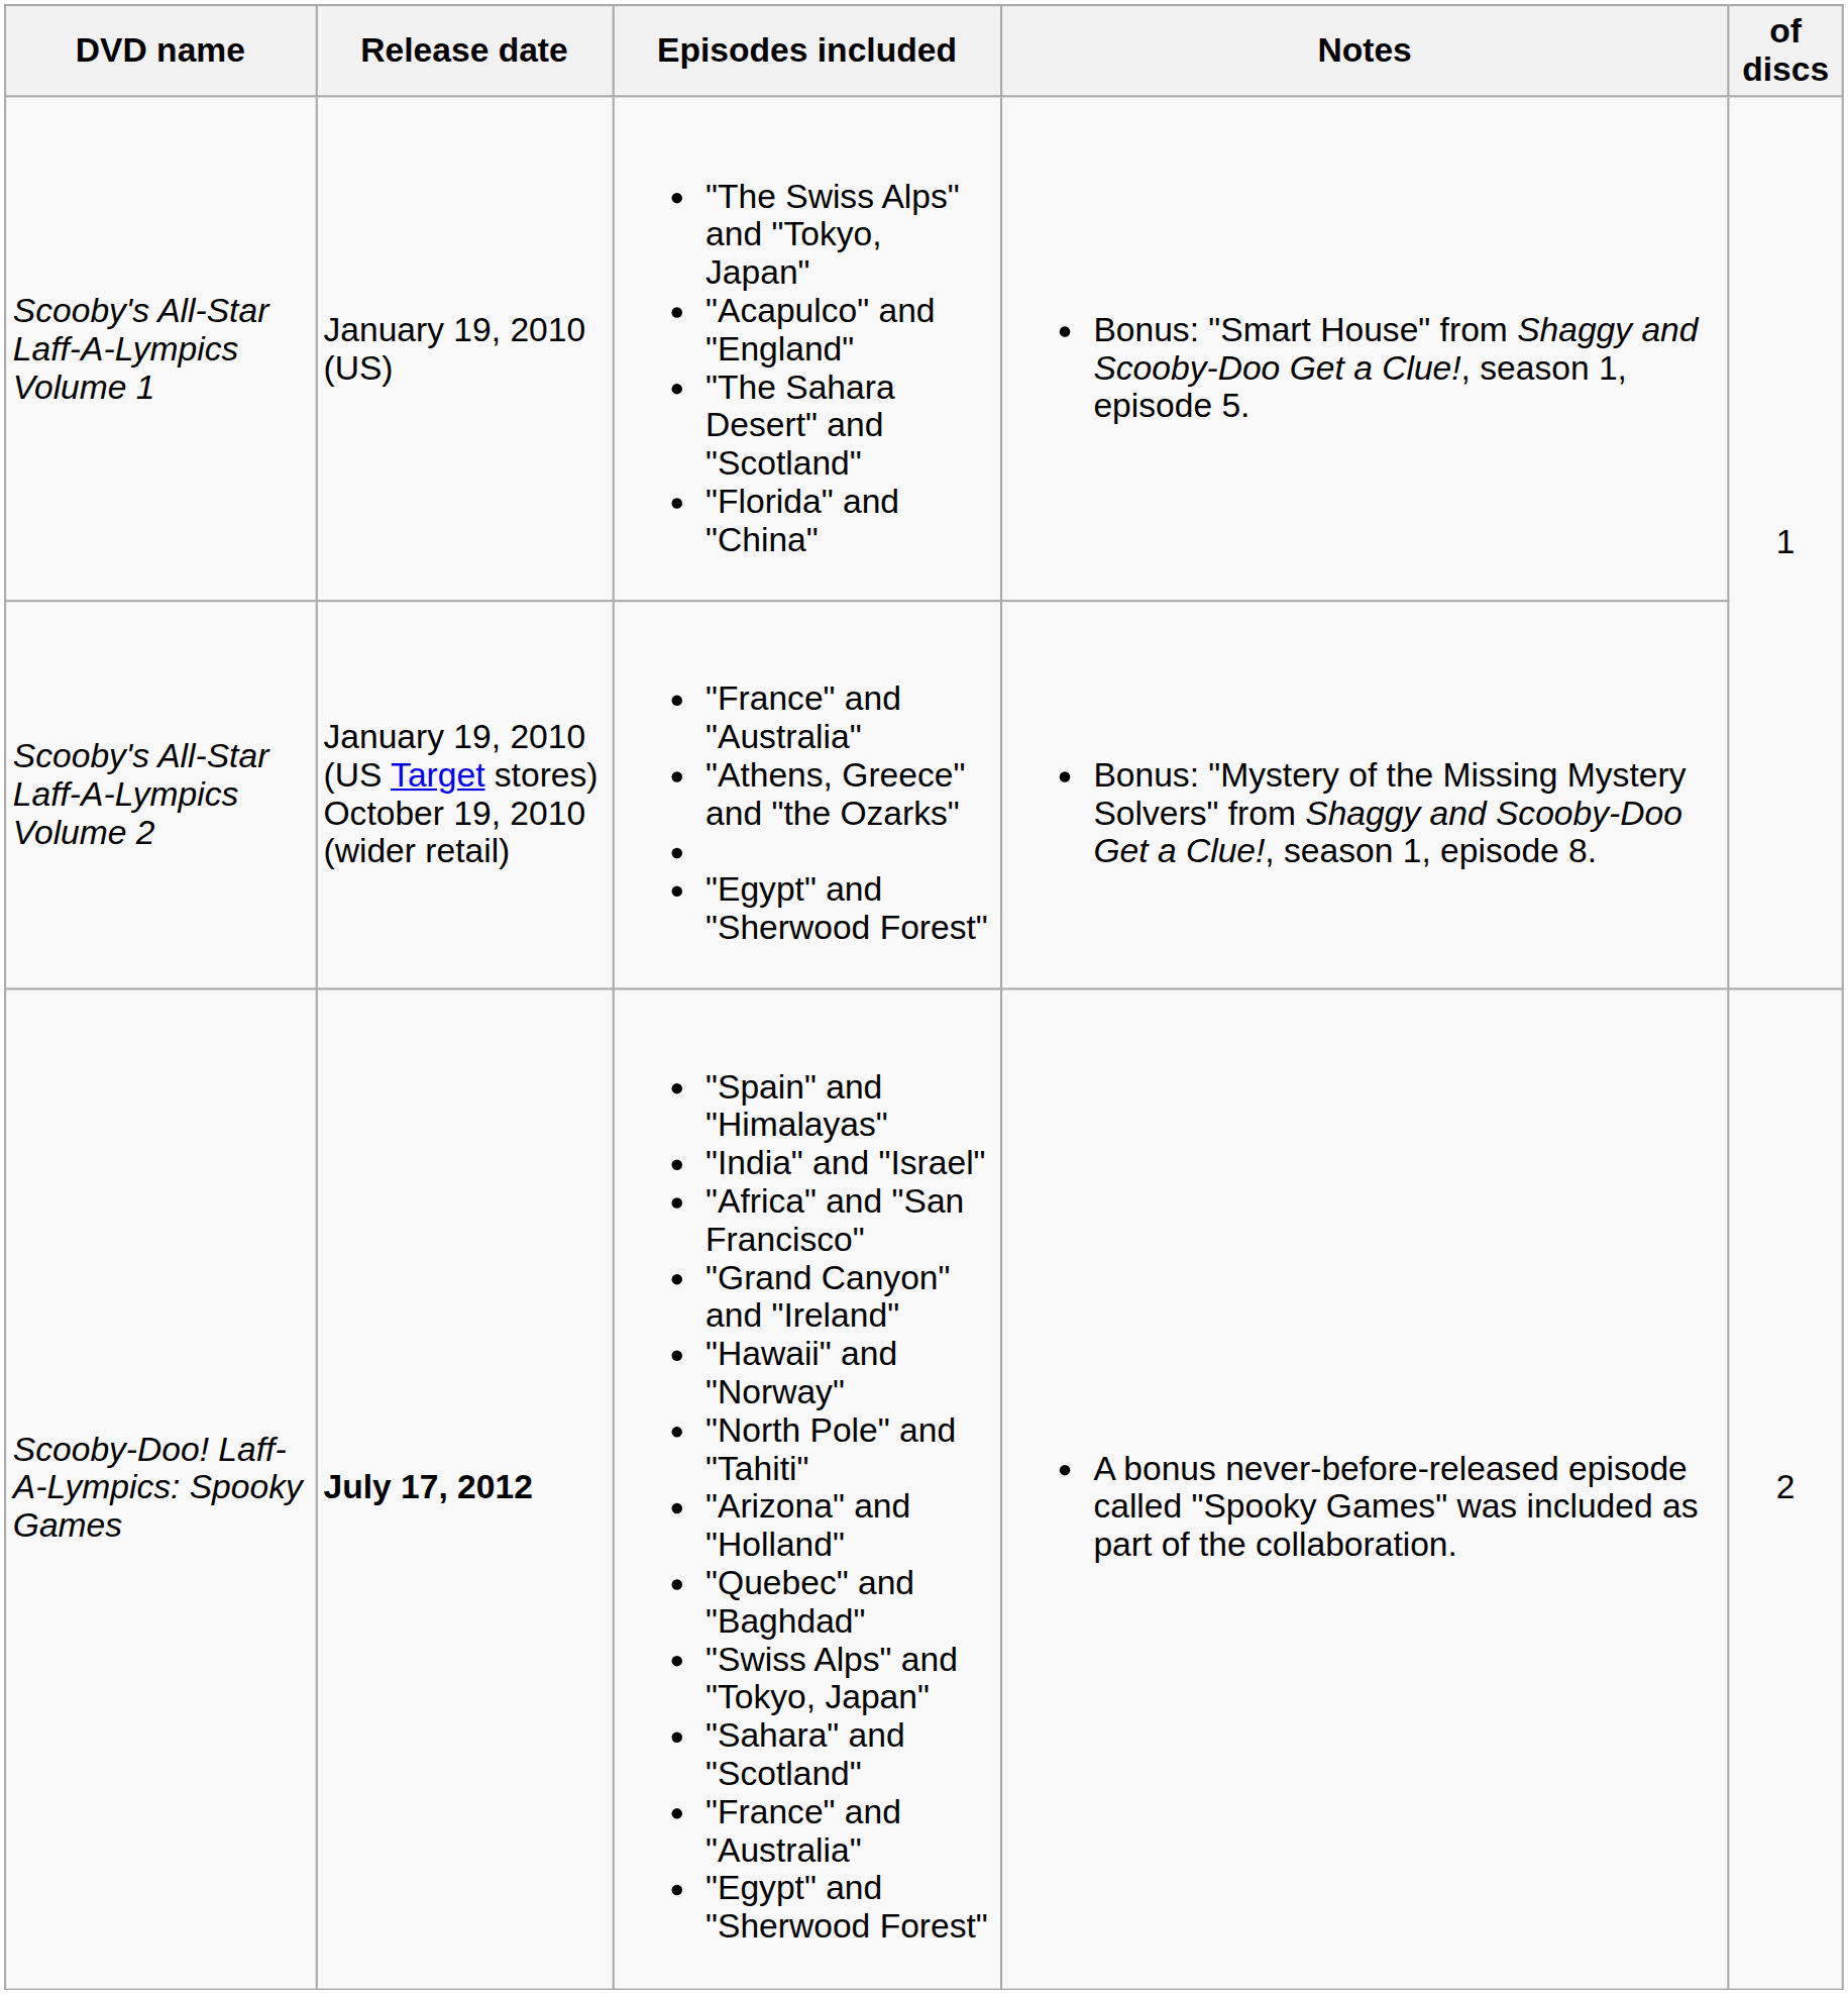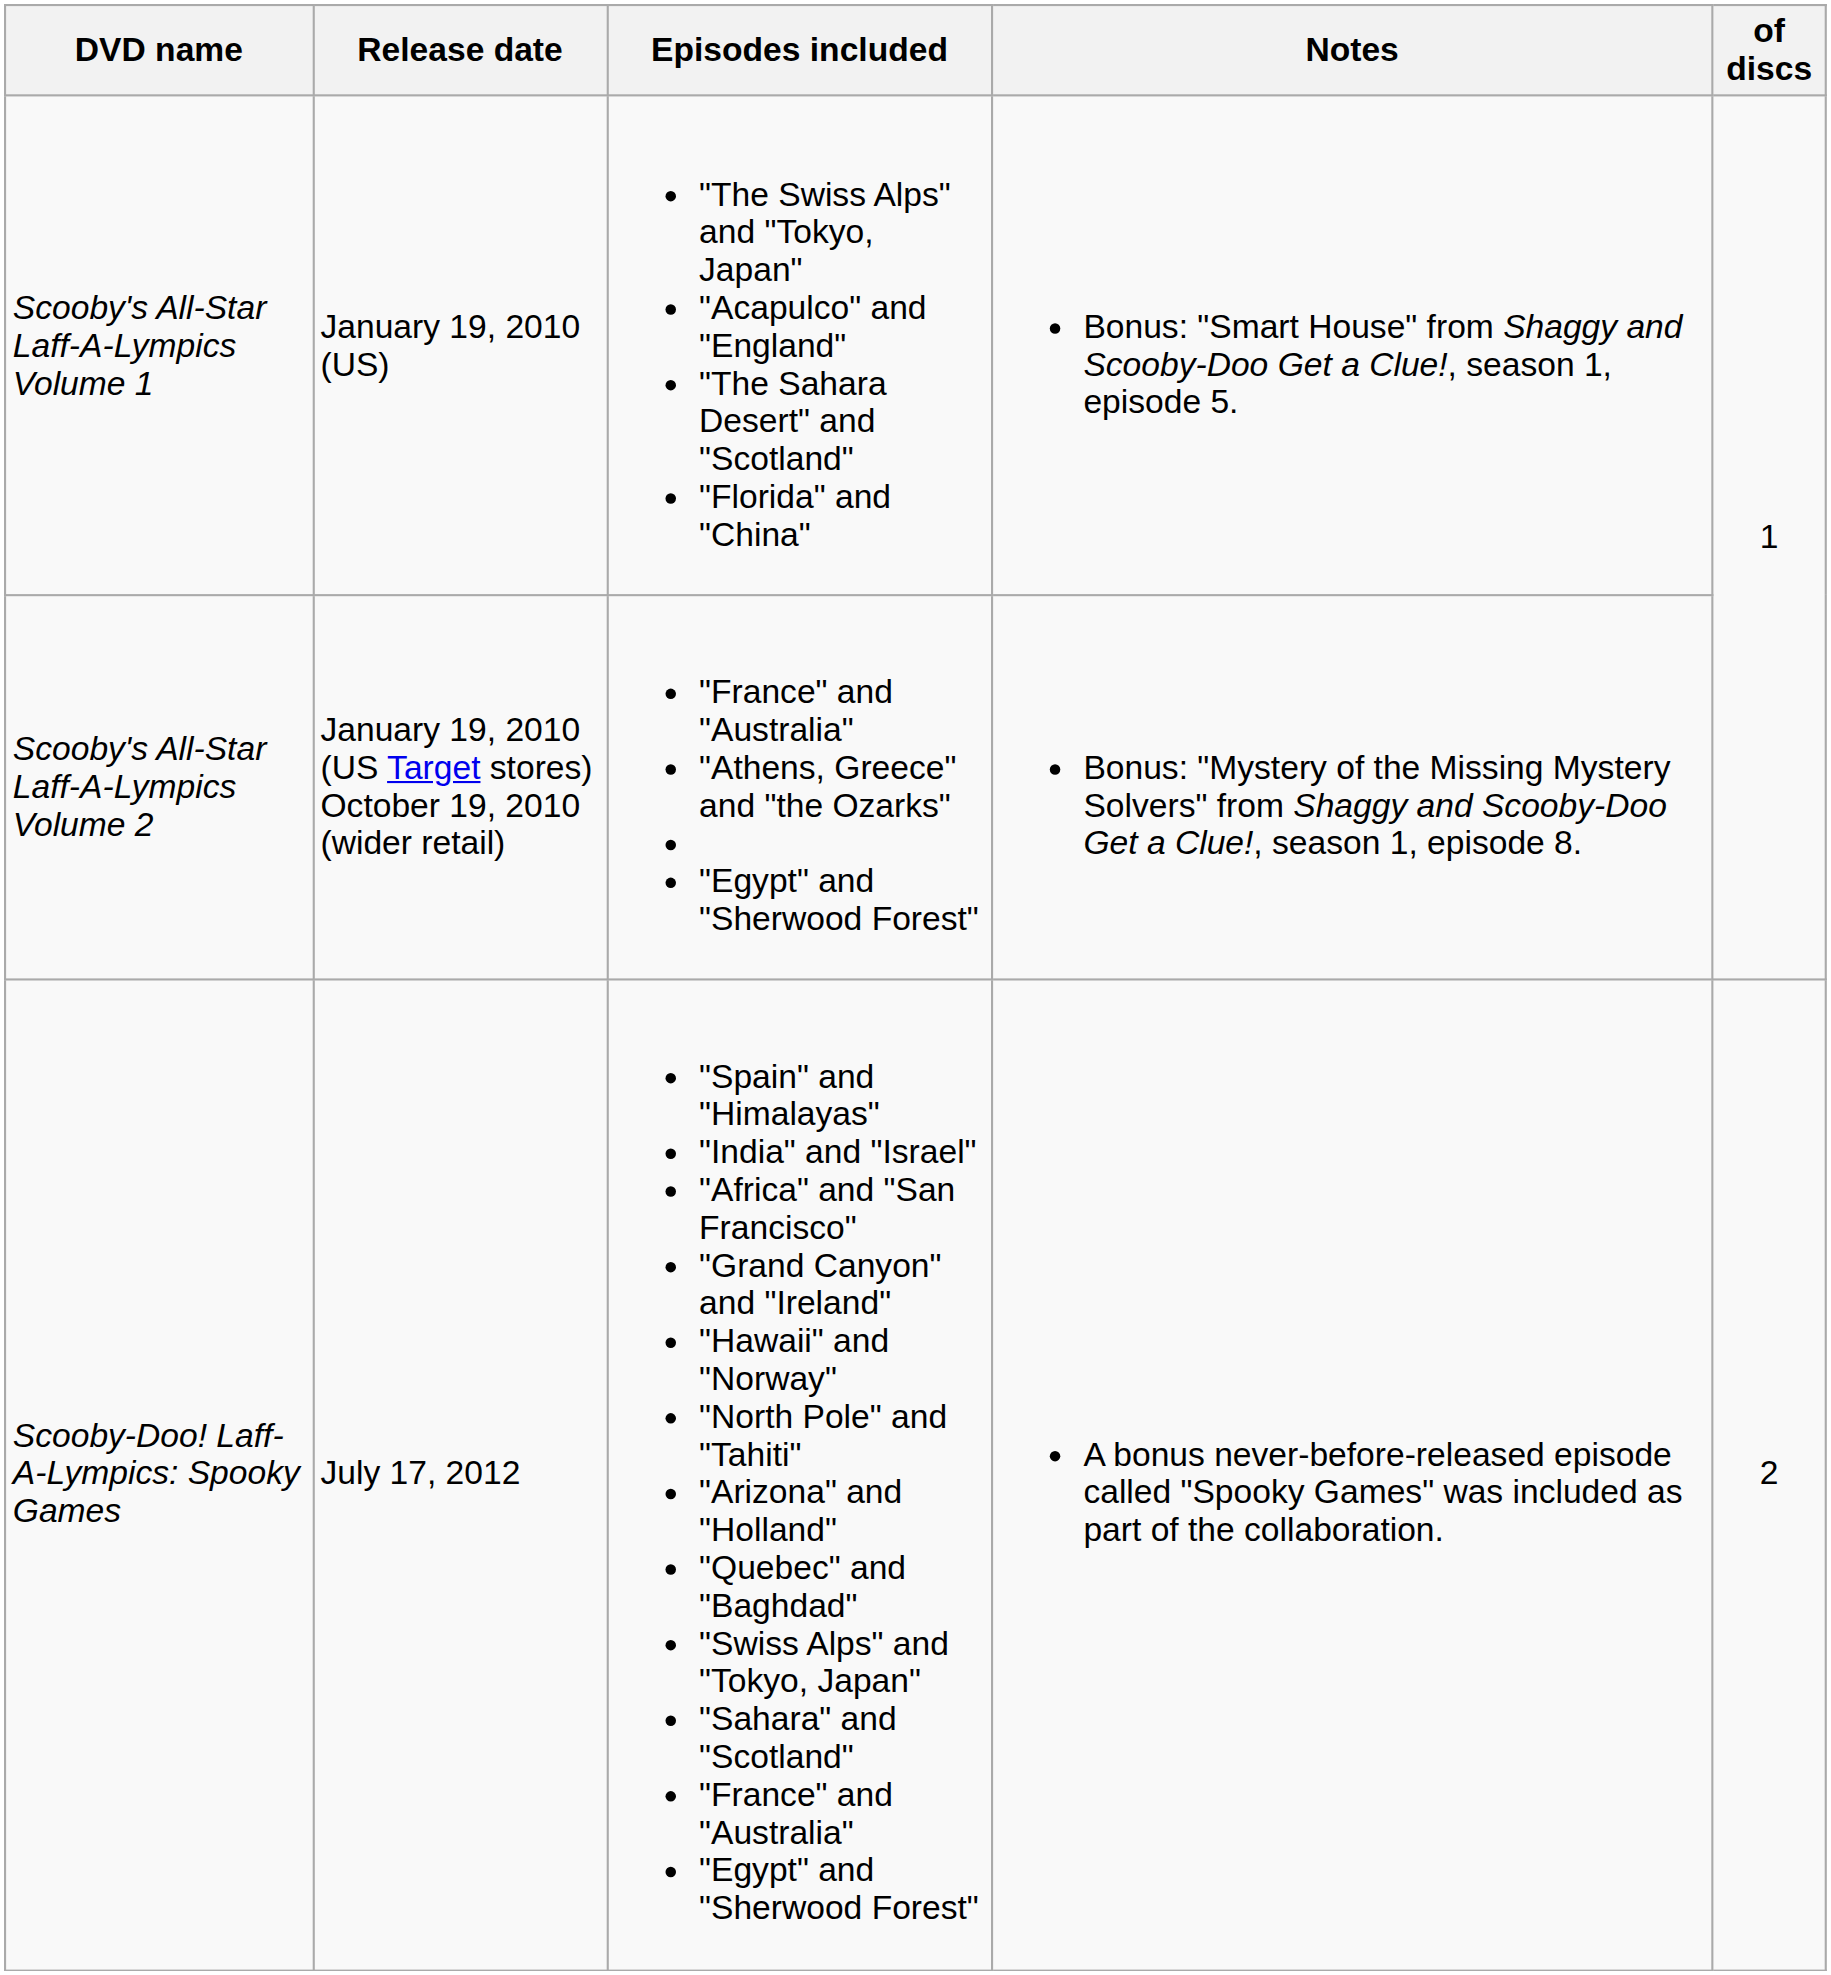Scooby-Doo! Laff-A-Lympics: Spooky Games | Release date: bold -> normal
